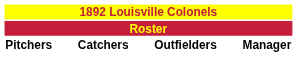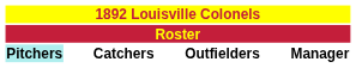Pitchers | column 1: no background -> paleturquoise background
